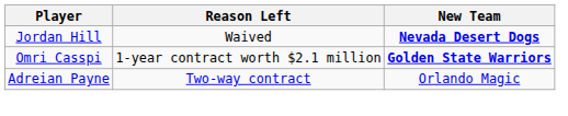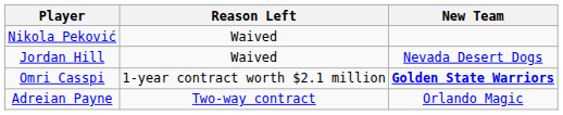+ row: Nikola Peković | Waived
Jordan Hill | New Team: bold -> normal
